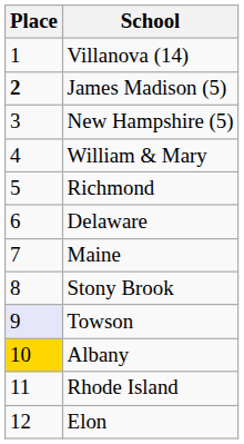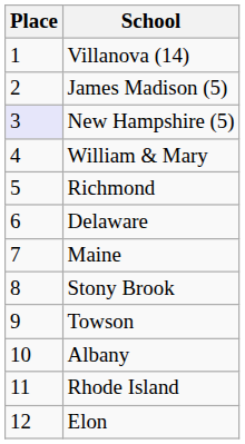James Madison (5) | Place: bold -> normal
New Hampshire (5) | Place: no background -> lavender background
Towson | Place: lavender background -> no background
Albany | Place: gold background -> no background
